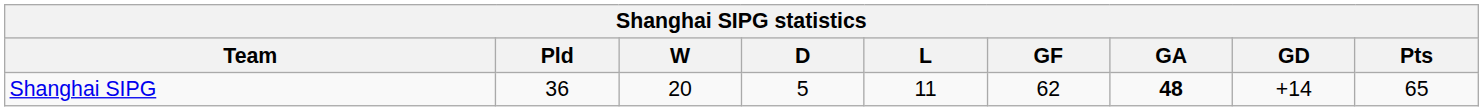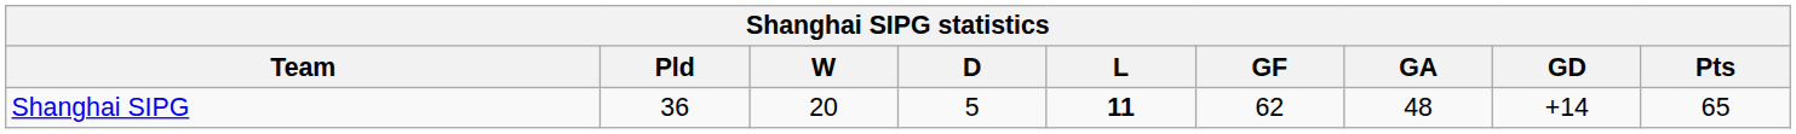Shanghai SIPG | L: normal -> bold
Shanghai SIPG | GA: bold -> normal
